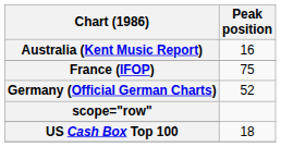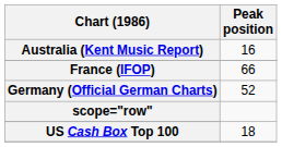France (IFOP) | Peak position: 75 -> 66
